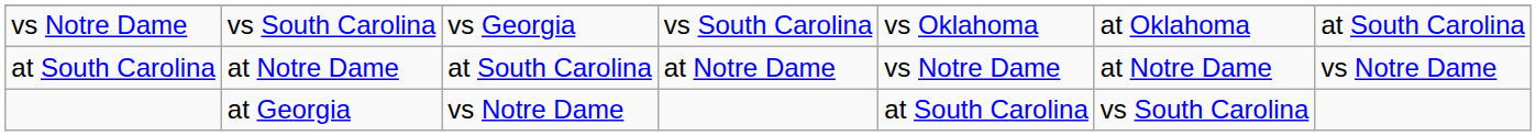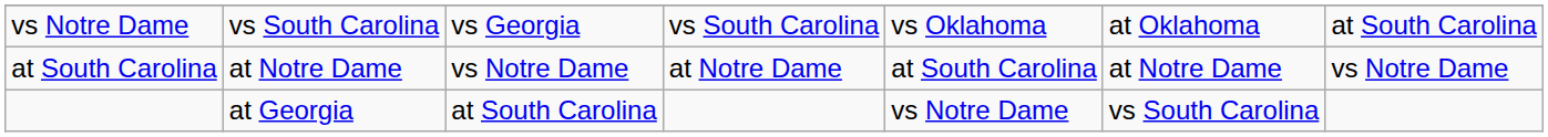row 2 | column 3: at South Carolina -> vs Notre Dame
row 2 | column 5: vs Notre Dame -> at South Carolina
row 3 | column 3: vs Notre Dame -> at South Carolina
row 3 | column 5: at South Carolina -> vs Notre Dame
